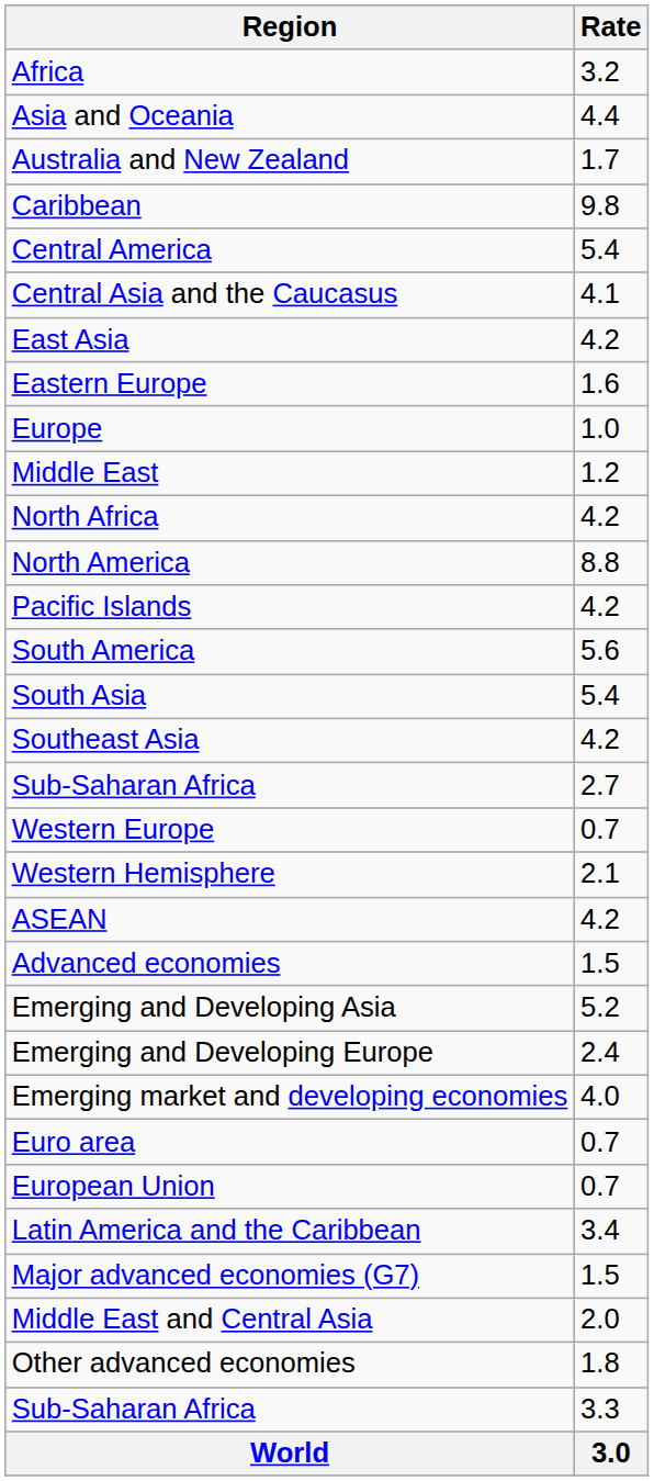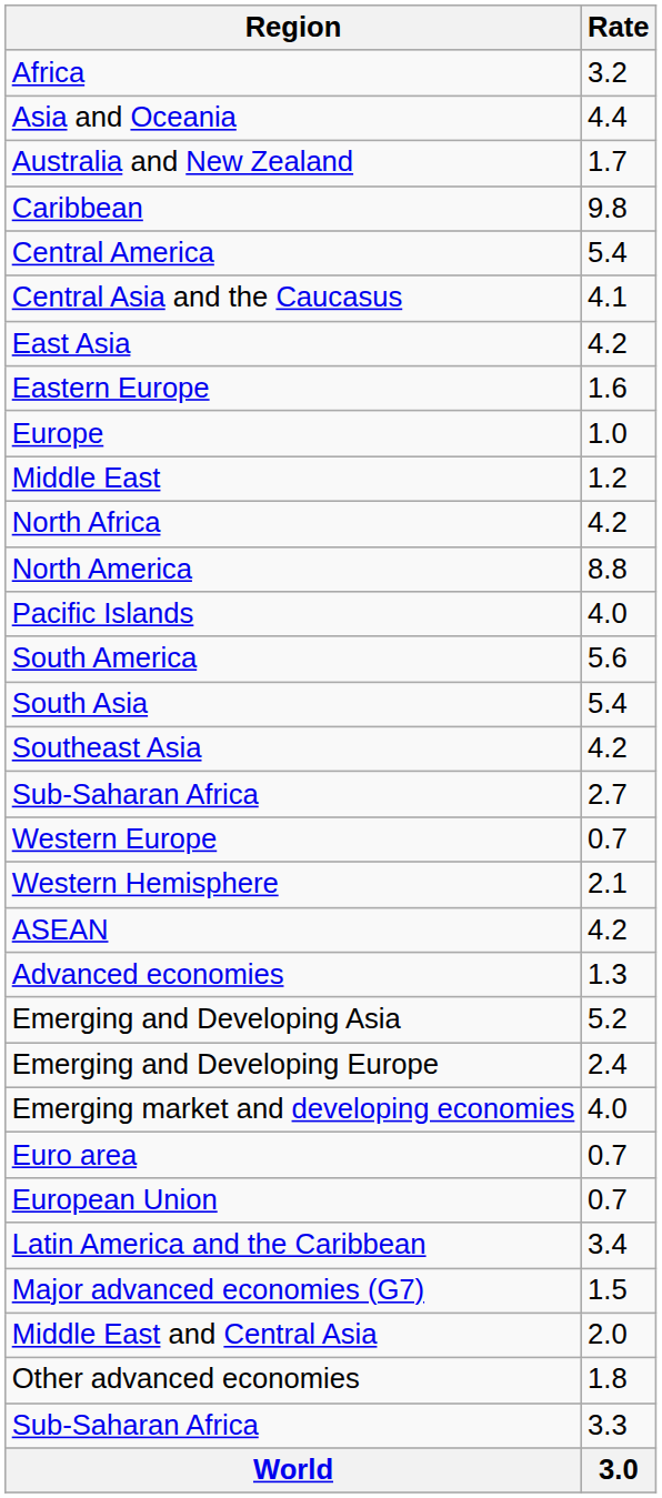row 14 | Rate: 4.2 -> 4.0
row 22 | Rate: 1.5 -> 1.3
